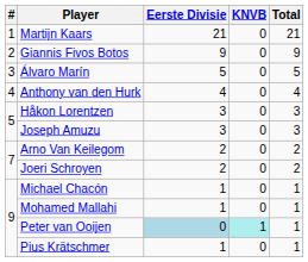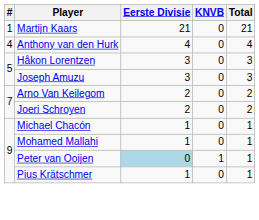- row: 2 | Giannis Fivos Botos | 9 | 0 | 9
- row: 3 | Álvaro Marín | 5 | 0 | 5
Peter van Ooijen | KNVB: paleturquoise background -> no background
